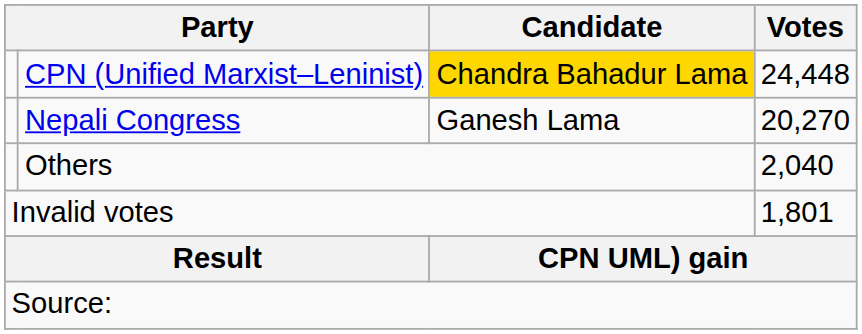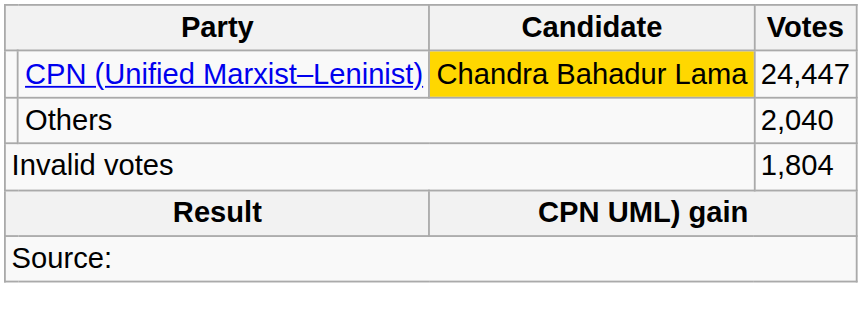CPN (Unified Marxist–Leninist) | Votes: 24,448 -> 24,447
- row: Nepali Congress | Ganesh Lama | 20,270
Invalid votes | Votes: 1,801 -> 1,804
